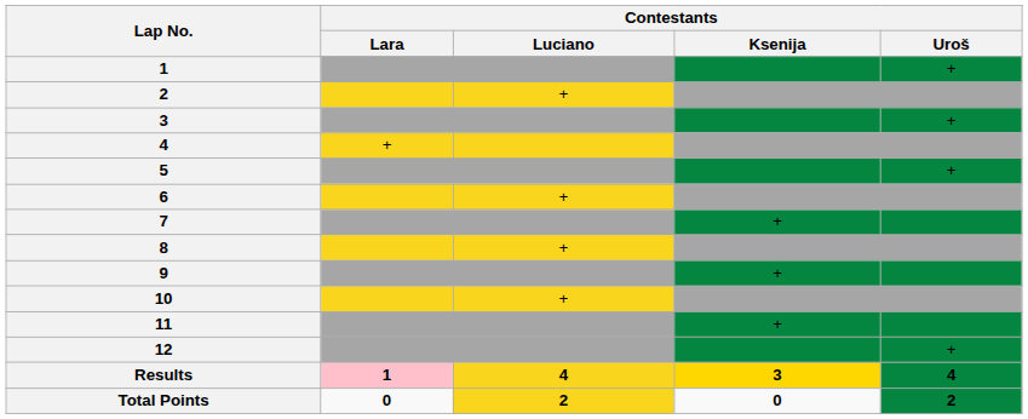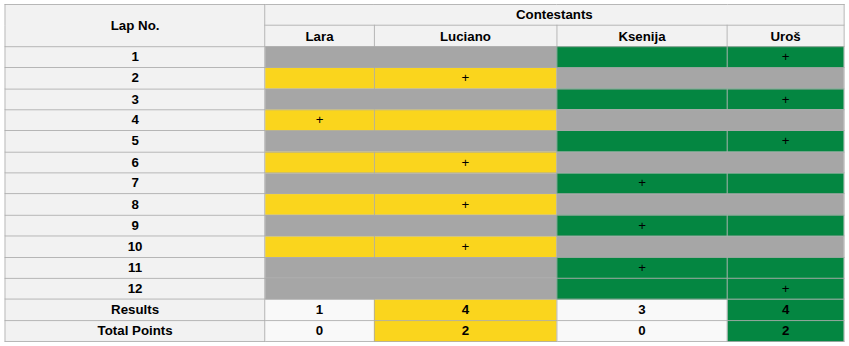Results | Contestants / Lara: pink background -> no background
Results | Contestants / Ksenija: gold background -> no background
